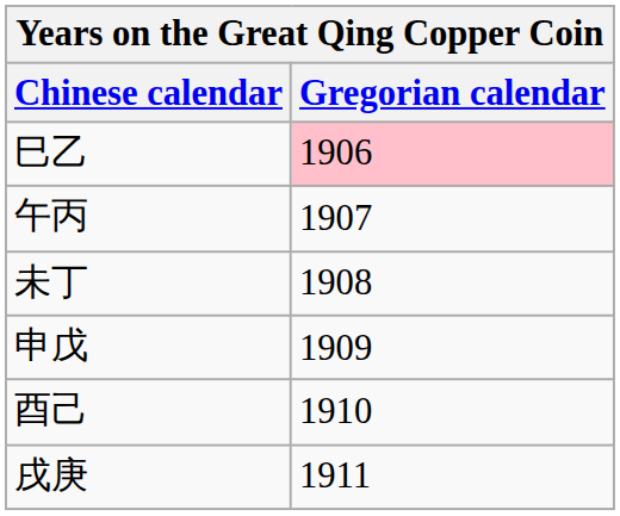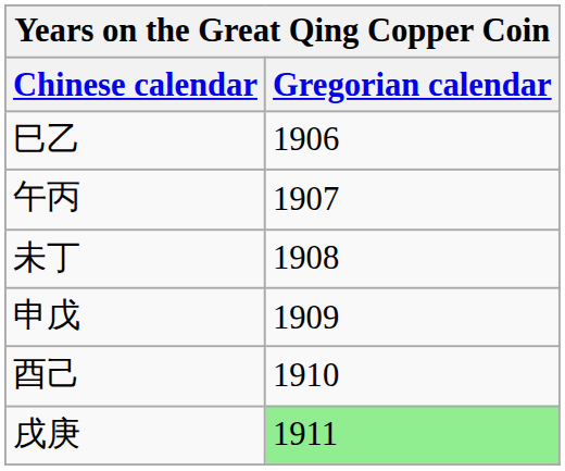巳乙 | Gregorian calendar: pink background -> no background
戌庚 | Gregorian calendar: no background -> lightgreen background
